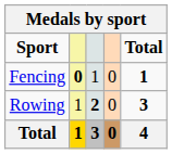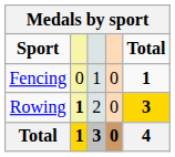Fencing | column 2: bold -> normal
Rowing | column 2: normal -> bold
Rowing | column 3: bold -> normal
Rowing | Total: no background -> gold background
